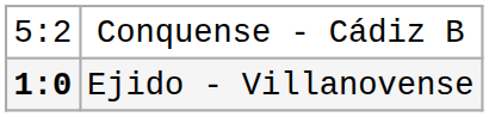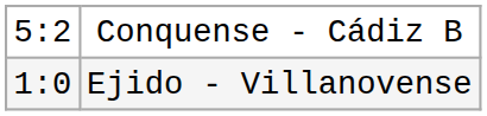Ejido - Villanovense | column 1: bold -> normal
